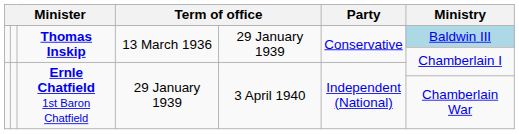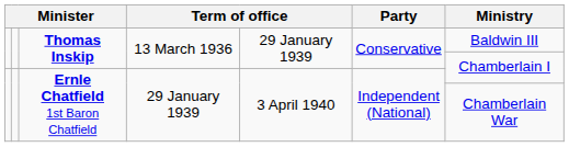row 2 | Ministry: lightblue background -> no background
